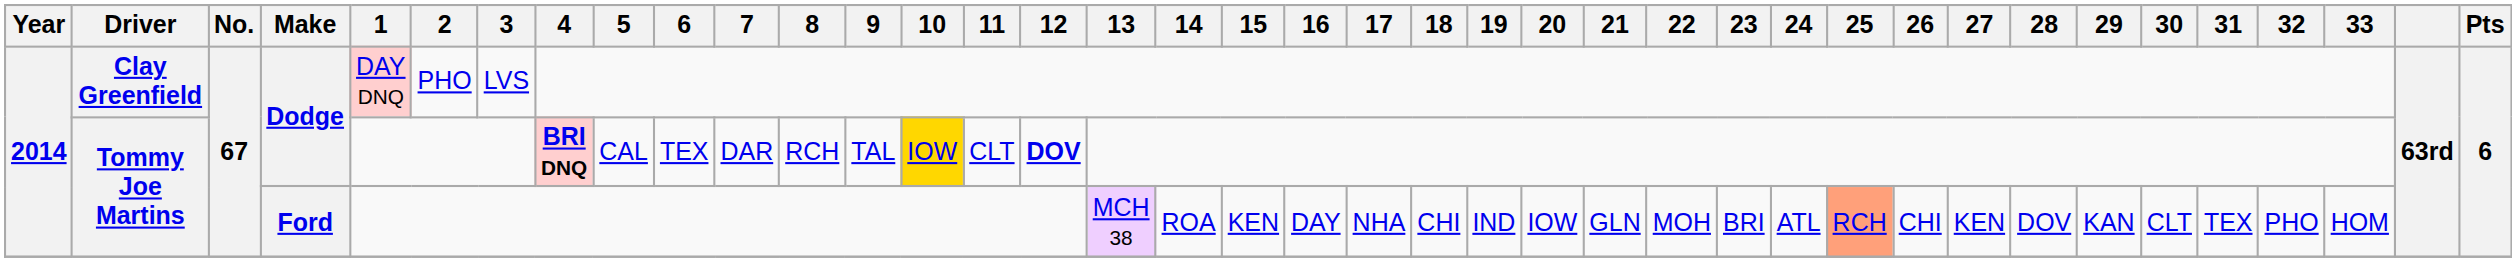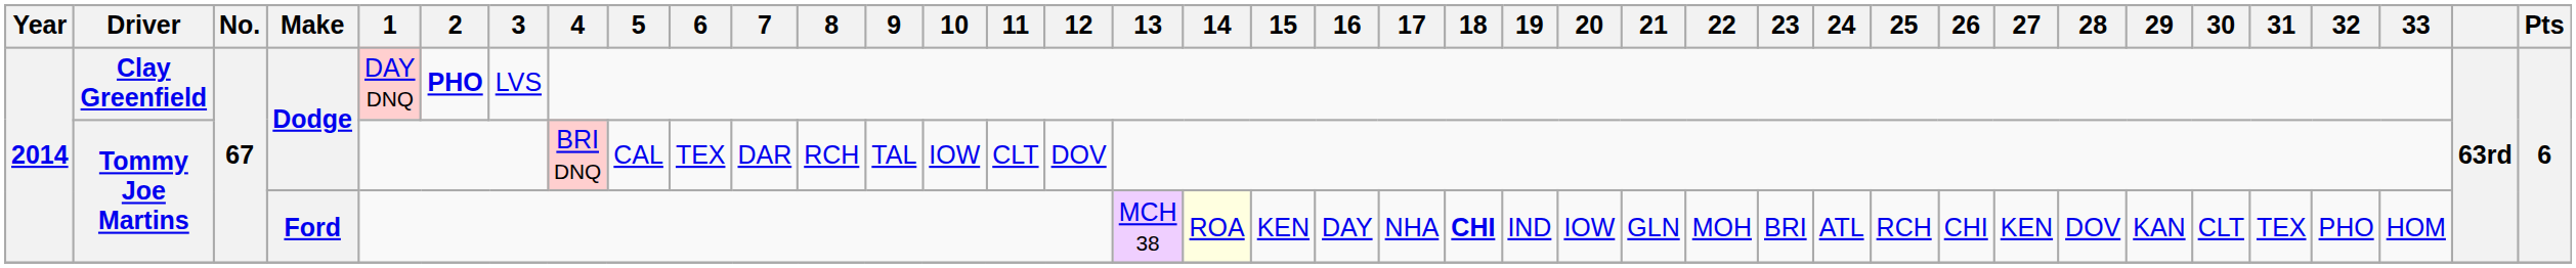Clay Greenfield | 2: normal -> bold
Tommy Joe Martins / Dodge | 4: bold -> normal
Tommy Joe Martins / Dodge | 10: gold background -> no background
Tommy Joe Martins / Dodge | 12: bold -> normal
Tommy Joe Martins / Ford | 14: no background -> lightyellow background
Tommy Joe Martins / Ford | 18: normal -> bold
Tommy Joe Martins / Ford | 25: lightsalmon background -> no background
